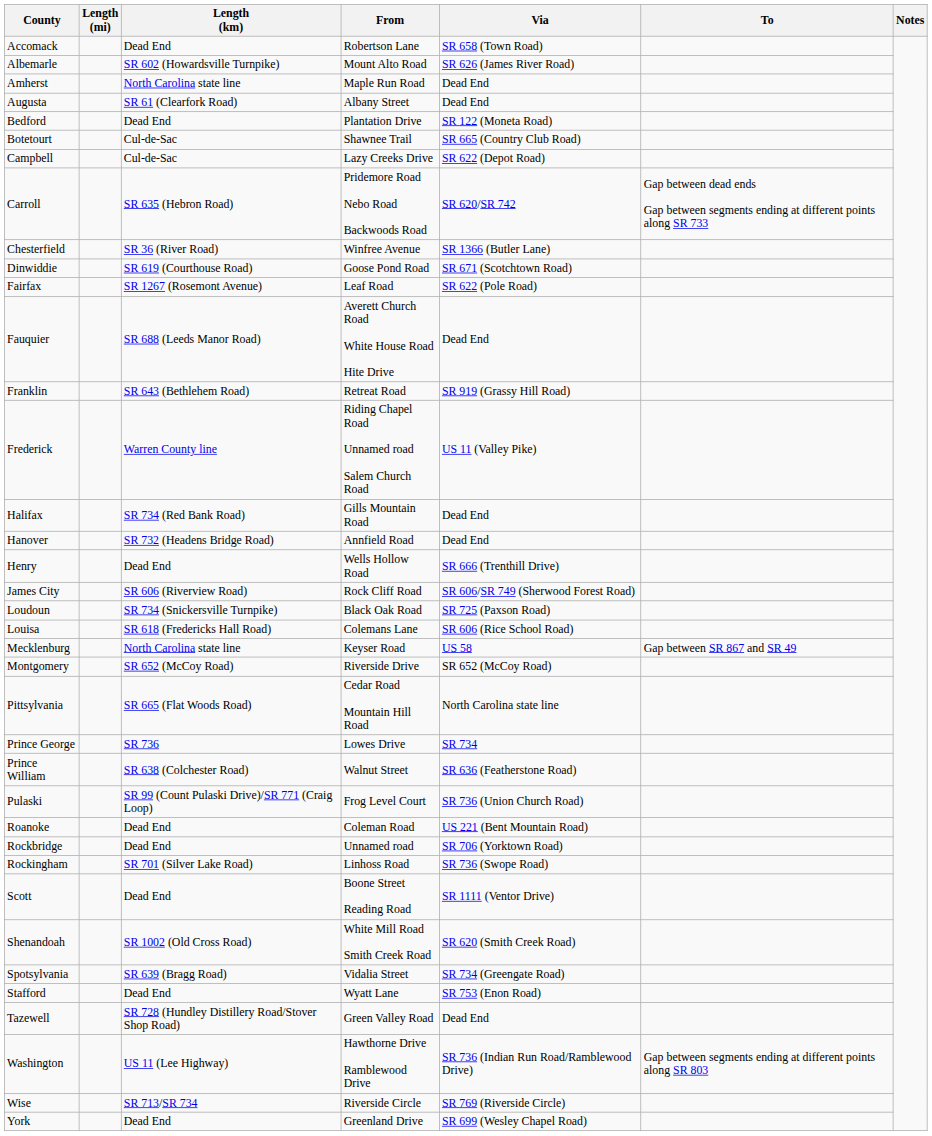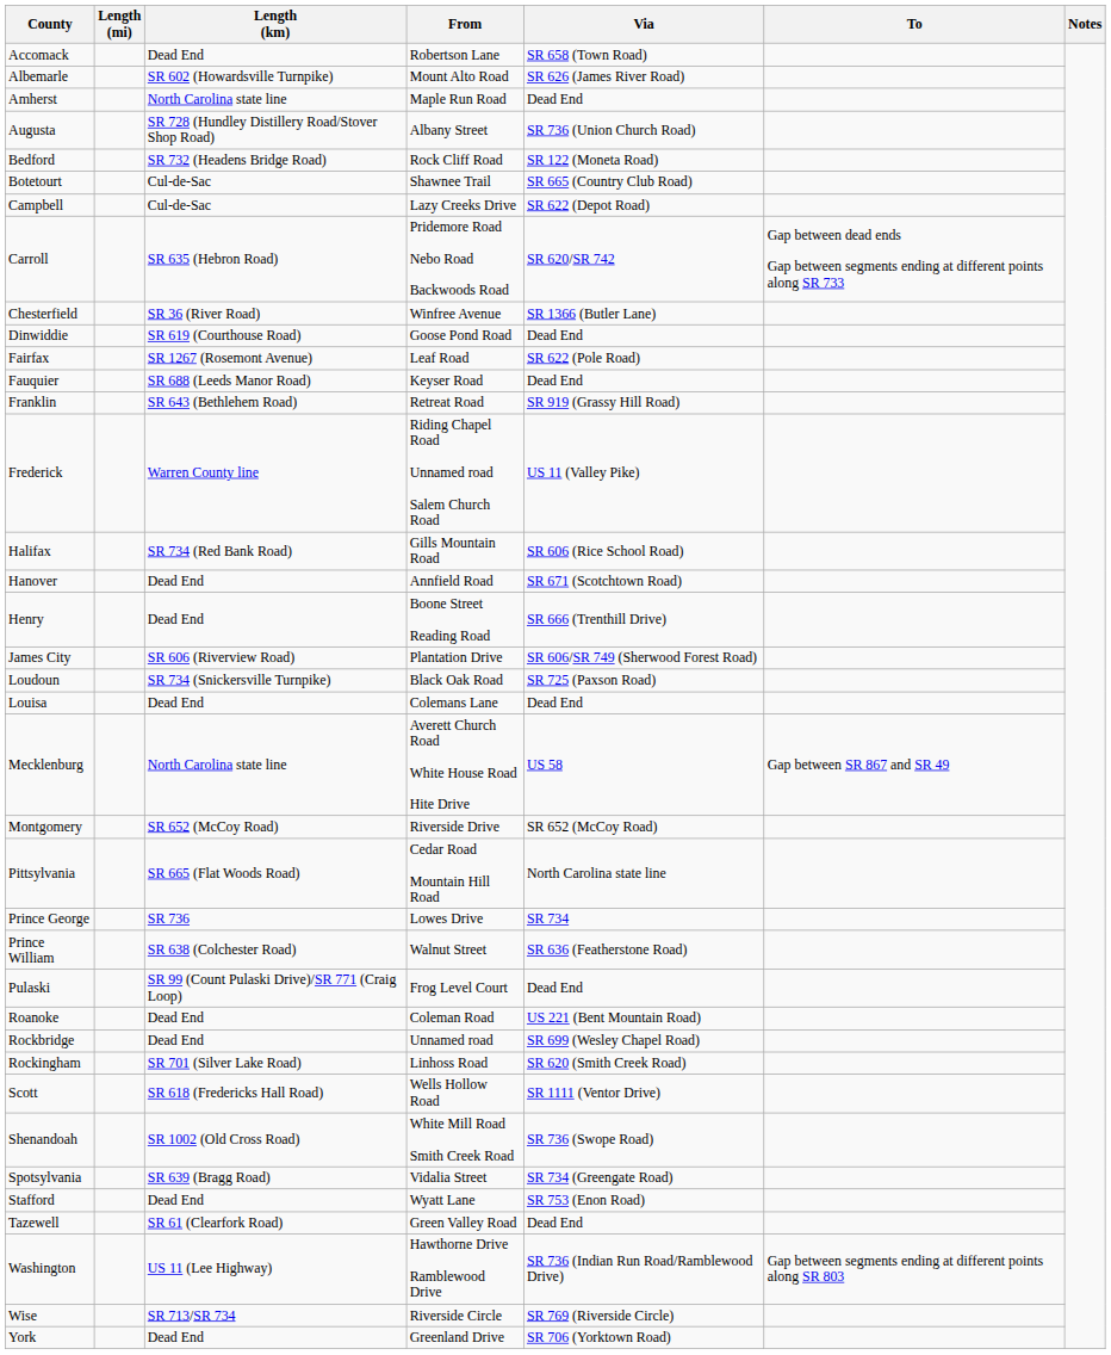Augusta | Length (km): SR 61 (Clearfork Road) -> SR 728 (Hundley Distillery Road/Stover Shop Road)
Augusta | Via: Dead End -> SR 736 (Union Church Road)
Bedford | Length (km): Dead End -> SR 732 (Headens Bridge Road)
Bedford | From: Plantation Drive -> Rock Cliff Road
Dinwiddie | Via: SR 671 (Scotchtown Road) -> Dead End
Fauquier | From: Averett Church Road White House Road Hite Drive -> Keyser Road
Halifax | Via: Dead End -> SR 606 (Rice School Road)
Hanover | Length (km): SR 732 (Headens Bridge Road) -> Dead End
Hanover | Via: Dead End -> SR 671 (Scotchtown Road)
Henry | From: Wells Hollow Road -> Boone Street Reading Road
James City | From: Rock Cliff Road -> Plantation Drive
Louisa | Length (km): SR 618 (Fredericks Hall Road) -> Dead End
Louisa | Via: SR 606 (Rice School Road) -> Dead End
Mecklenburg | From: Keyser Road -> Averett Church Road White House Road Hite Drive
Pulaski | Via: SR 736 (Union Church Road) -> Dead End
Rockbridge | Via: SR 706 (Yorktown Road) -> SR 699 (Wesley Chapel Road)
Rockingham | Via: SR 736 (Swope Road) -> SR 620 (Smith Creek Road)
Scott | Length (km): Dead End -> SR 618 (Fredericks Hall Road)
Scott | From: Boone Street Reading Road -> Wells Hollow Road
Shenandoah | Via: SR 620 (Smith Creek Road) -> SR 736 (Swope Road)
Tazewell | Length (km): SR 728 (Hundley Distillery Road/Stover Shop Road) -> SR 61 (Clearfork Road)
York | Via: SR 699 (Wesley Chapel Road) -> SR 706 (Yorktown Road)
